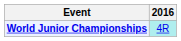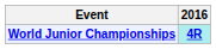World Junior Championships | 2016: normal -> bold
